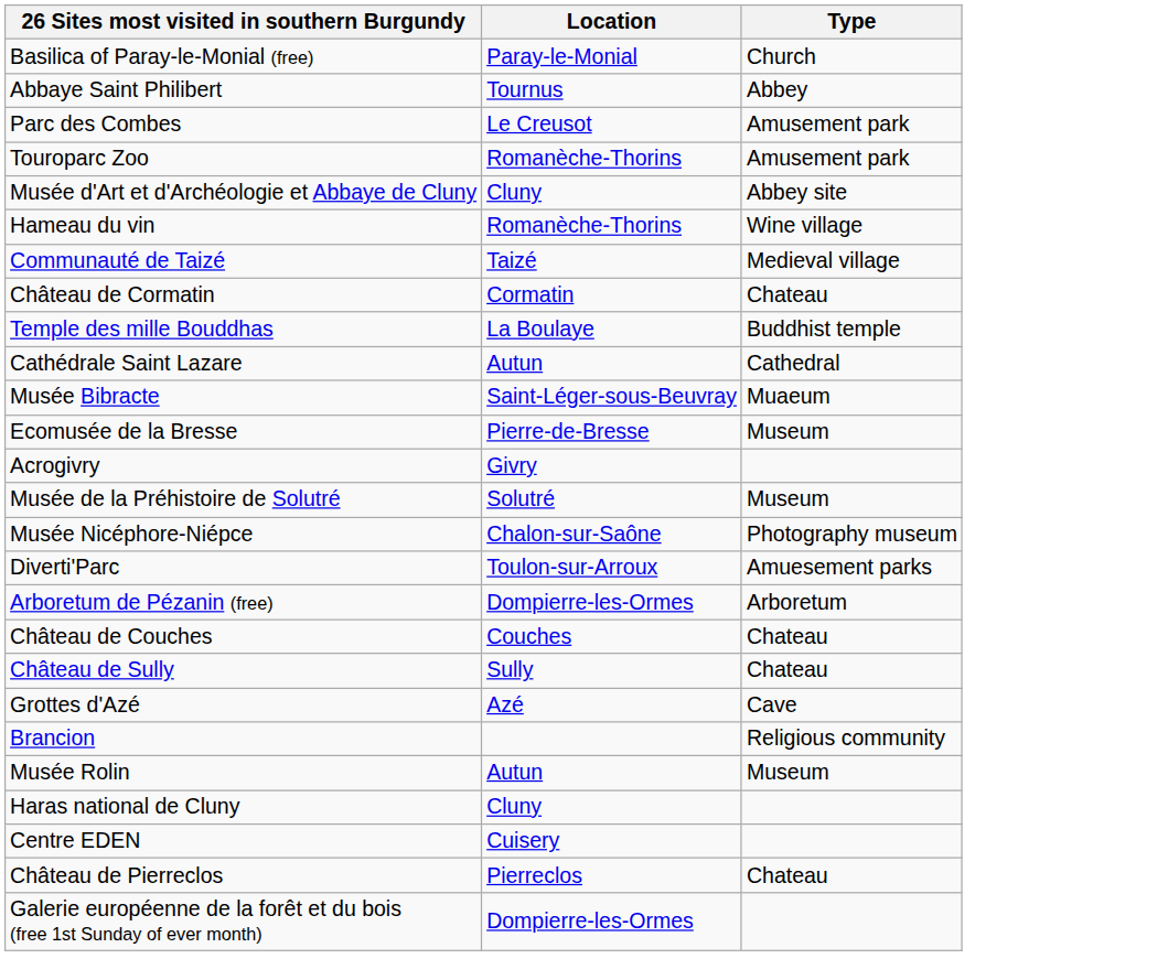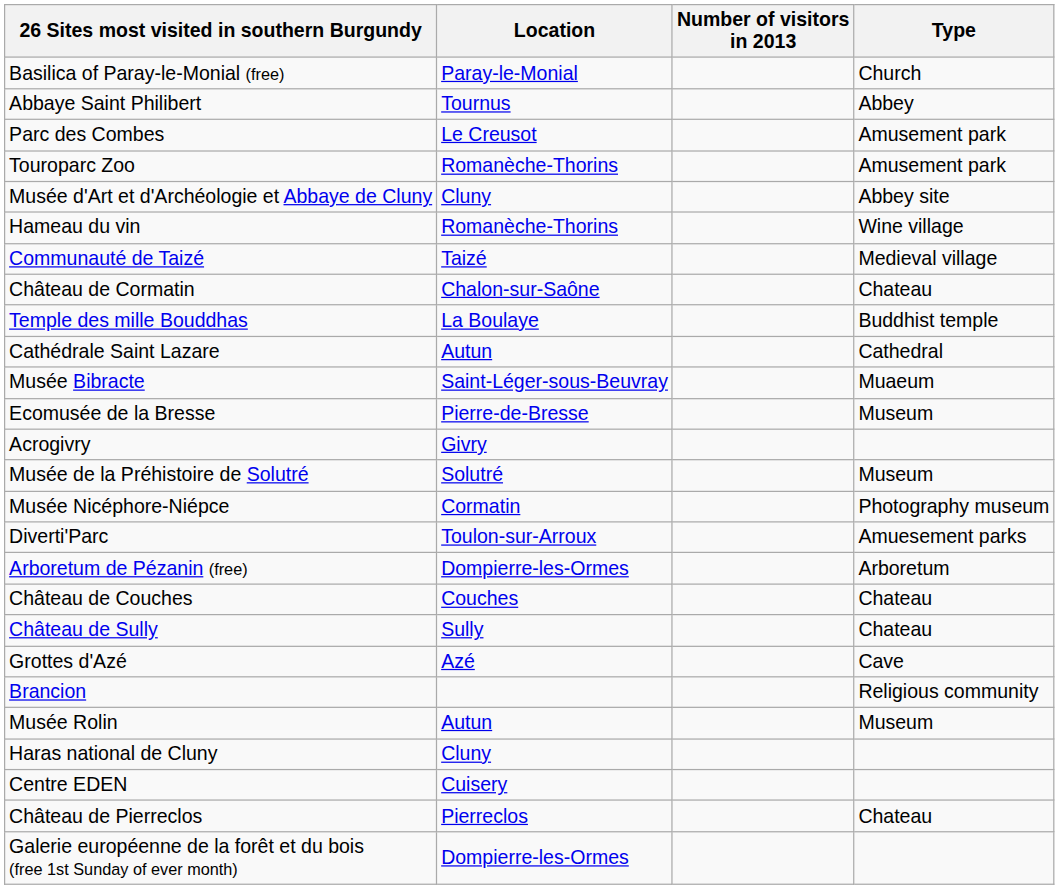+ column: Number of visitors in 2013
Château de Cormatin | Location: Cormatin -> Chalon-sur-Saône
Musée Nicéphore-Niépce | Location: Chalon-sur-Saône -> Cormatin
